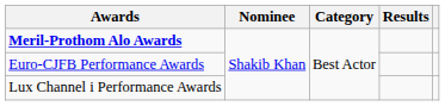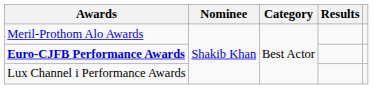Meril-Prothom Alo Awards | Awards: bold -> normal
Euro-CJFB Performance Awards | Awards: normal -> bold
